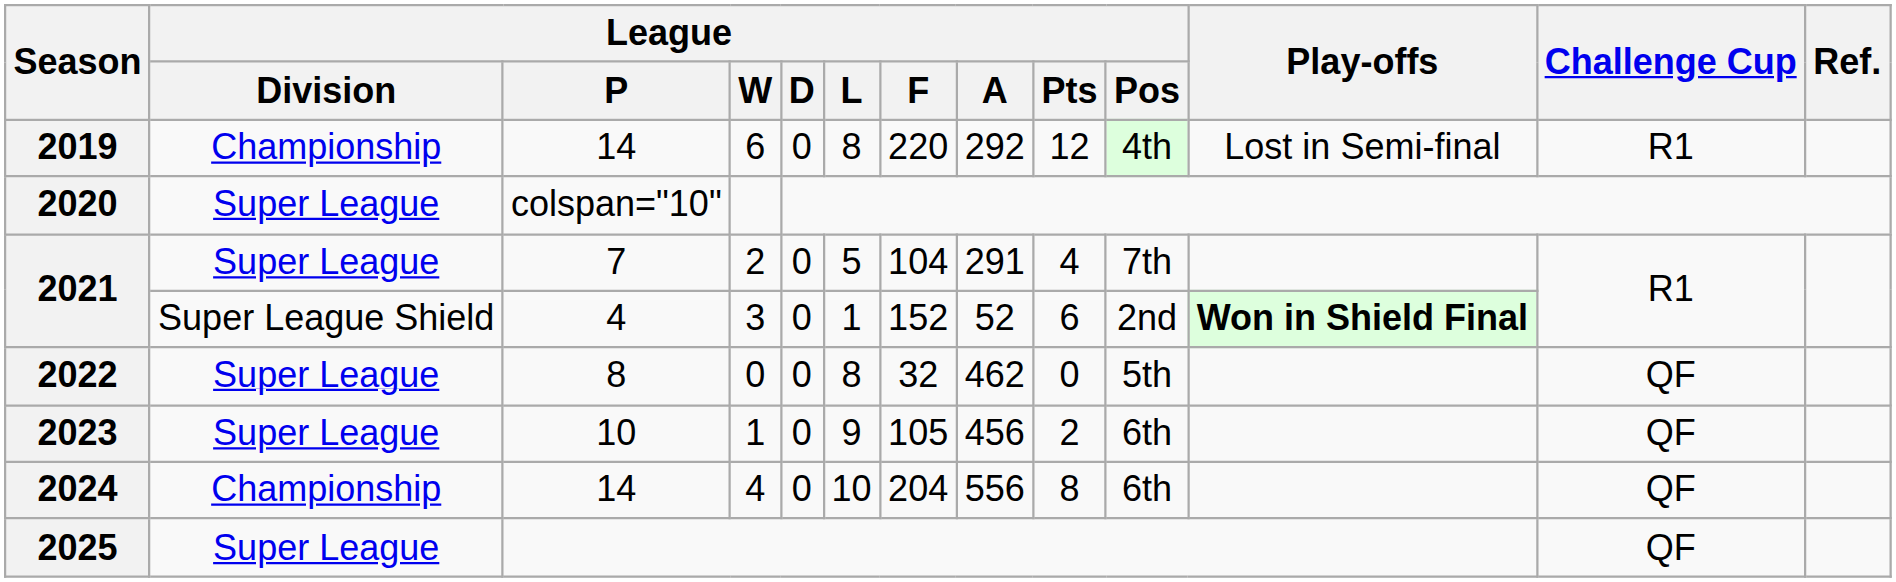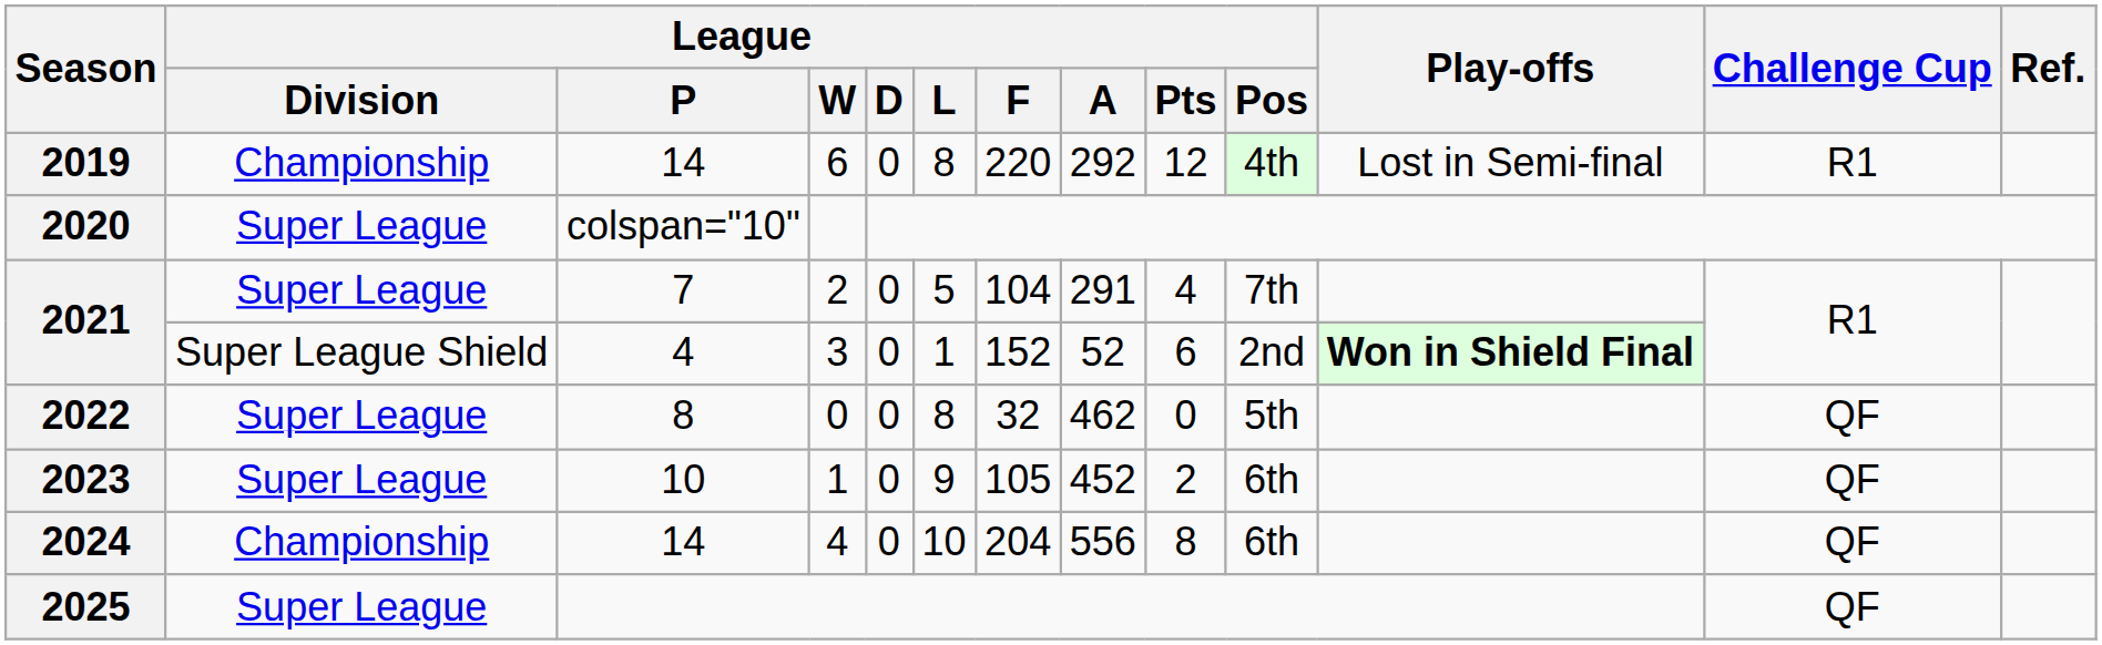2023 | League / A: 456 -> 452
